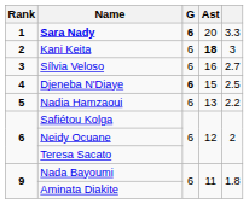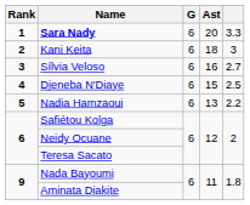Sara Nady | G: bold -> normal
Kani Keita | Ast: bold -> normal
Djeneba N'Diaye | G: bold -> normal
